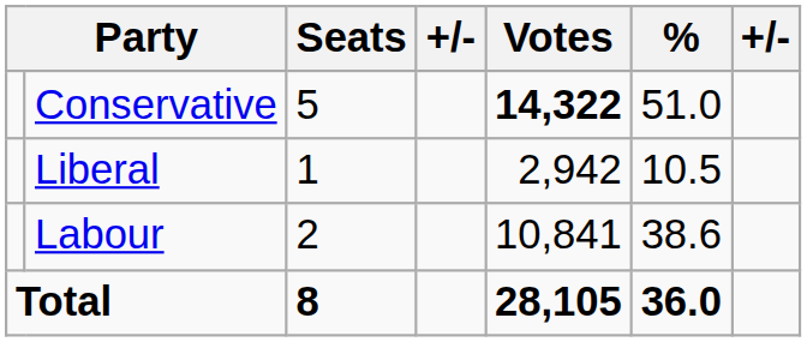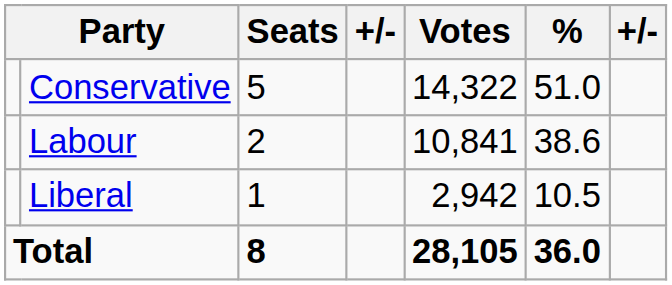Conservative | Votes: bold -> normal
rows swapped: Labour <-> Liberal
